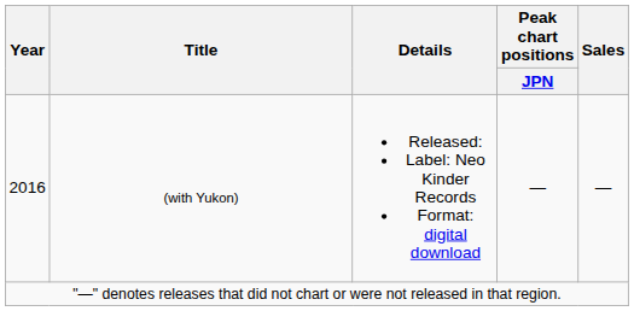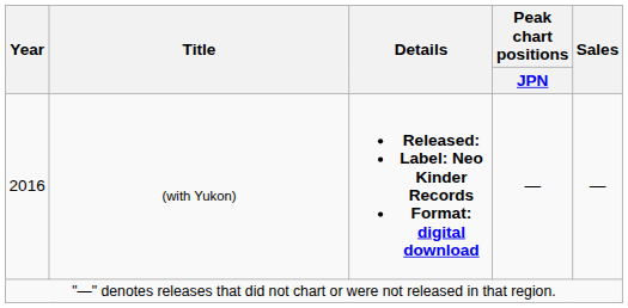2016 | Details: normal -> bold
